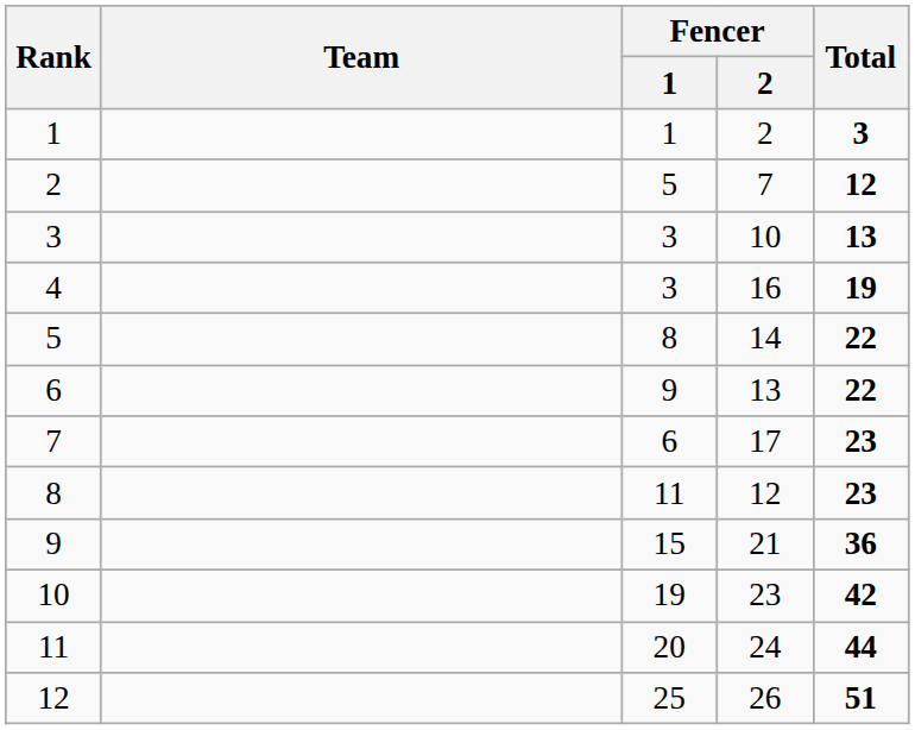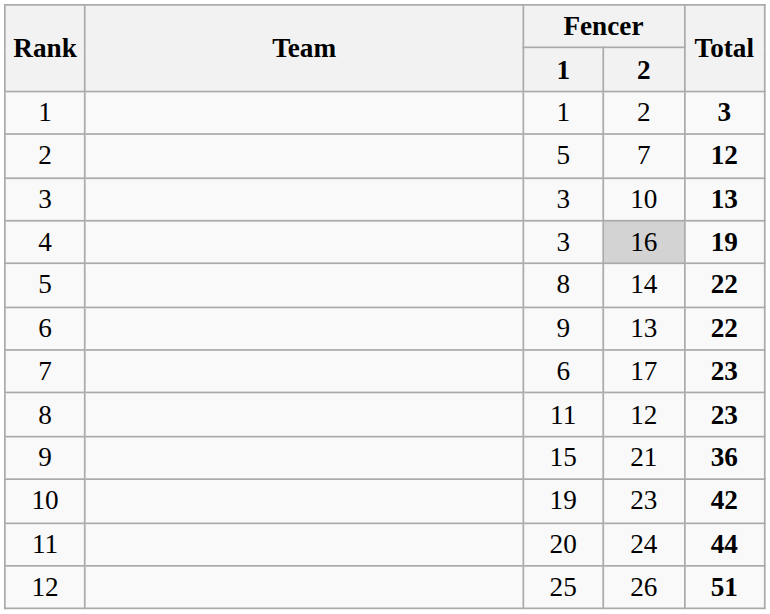4 | Fencer / 2: no background -> lightgrey background
